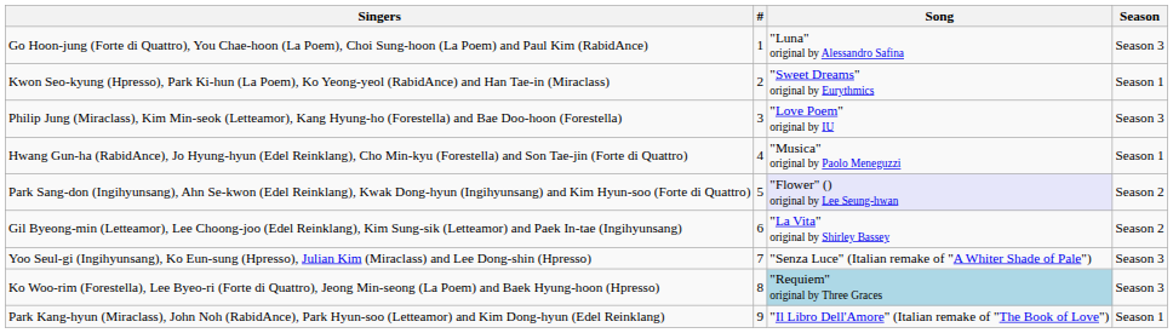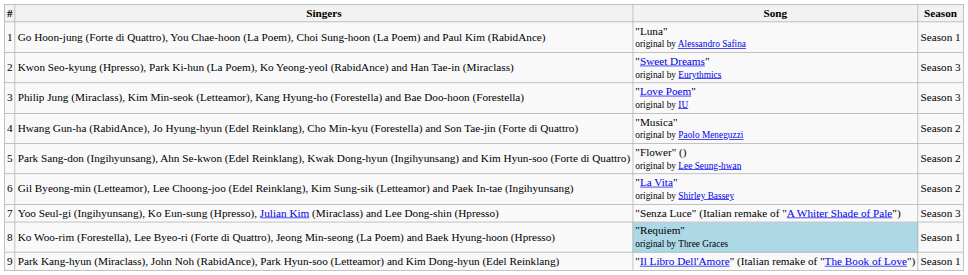columns swapped: # <-> Singers
row 2 | Season: Season 3 -> Season 1
row 3 | Season: Season 1 -> Season 3
row 5 | Season: Season 1 -> Season 2
row 6 | Song: lavender background -> no background
row 9 | Season: Season 3 -> Season 1
